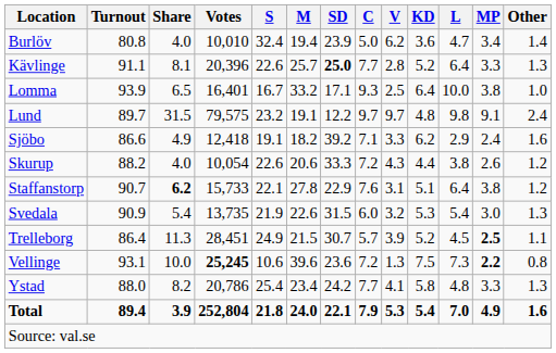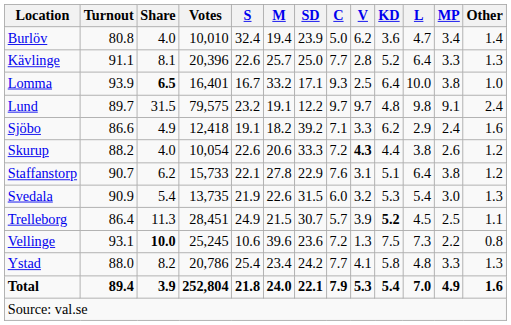Kävlinge | SD: bold -> normal
Lomma | Share: normal -> bold
Skurup | V: normal -> bold
Staffanstorp | Share: bold -> normal
Trelleborg | KD: normal -> bold
Trelleborg | MP: bold -> normal
Vellinge | Share: normal -> bold
Vellinge | Votes: bold -> normal
Vellinge | MP: bold -> normal
